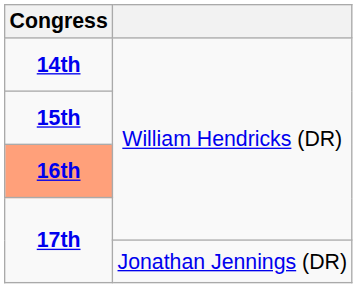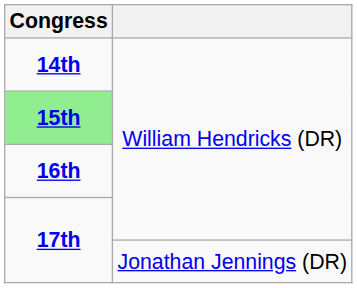row 3 | Congress: no background -> lightgreen background
row 4 | Congress: lightsalmon background -> no background
